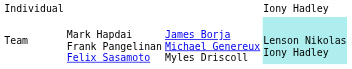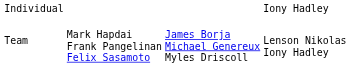Team | column 4: paleturquoise background -> no background
